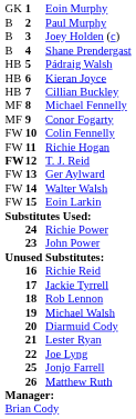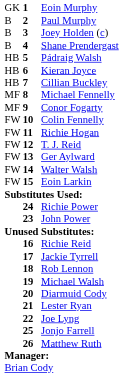T. J. Reid | column 1: bold -> normal
